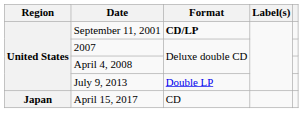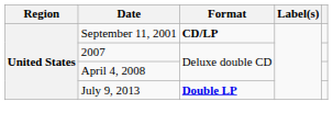July 9, 2013 | Format: normal -> bold
- row: Japan | April 15, 2017 | CD
